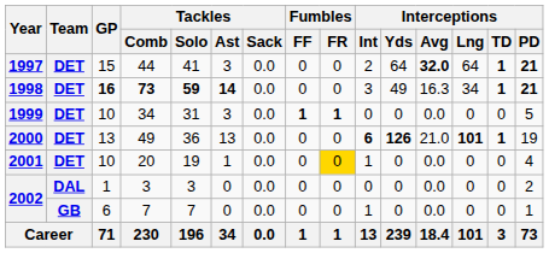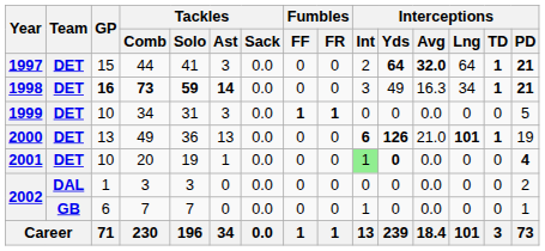44 | Interceptions / Yds: normal -> bold
20 | Fumbles / FR: gold background -> no background
20 | Interceptions / Int: no background -> lightgreen background
20 | Interceptions / Yds: normal -> bold
20 | Interceptions / PD: normal -> bold
